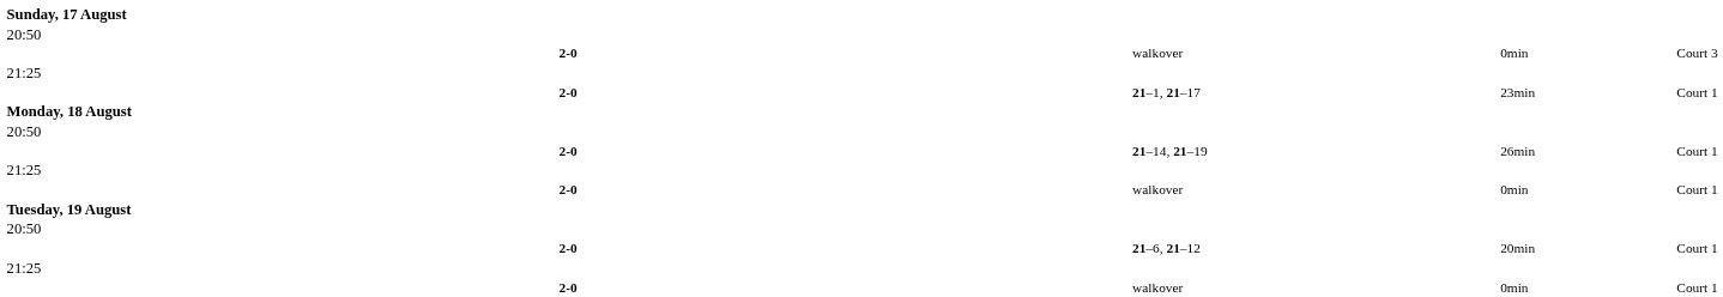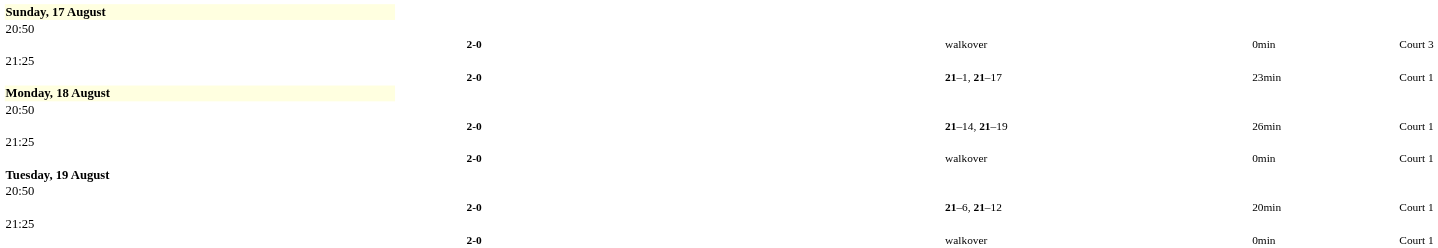Sunday, 17 August | column 1: no background -> lightyellow background
Monday, 18 August | column 1: no background -> lightyellow background
